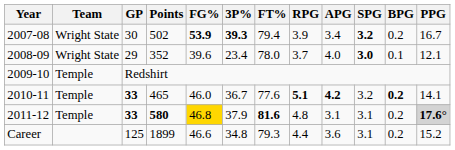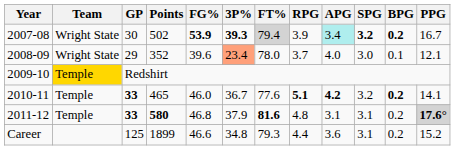2007-08 | FT%: no background -> lightgrey background
2007-08 | APG: no background -> paleturquoise background
2007-08 | BPG: normal -> bold
2008-09 | 3P%: no background -> lightsalmon background
2008-09 | SPG: bold -> normal
2009-10 | Team: no background -> gold background
2011-12 | FG%: gold background -> no background
